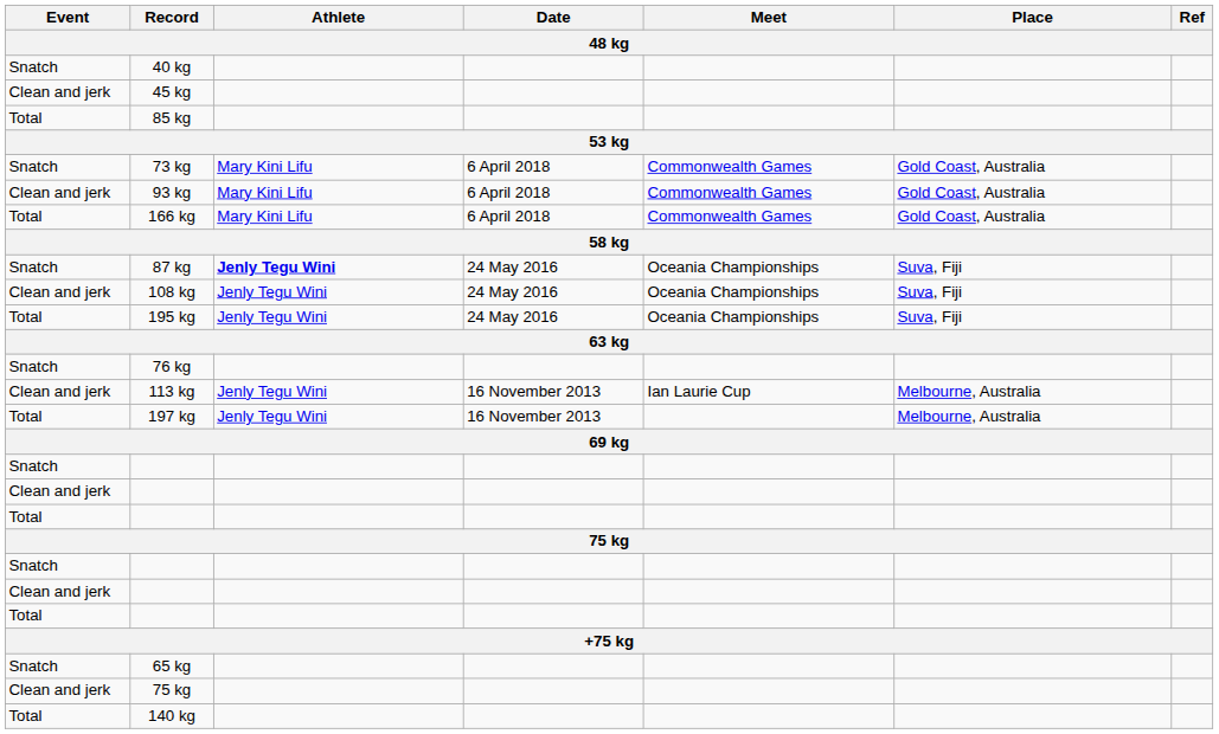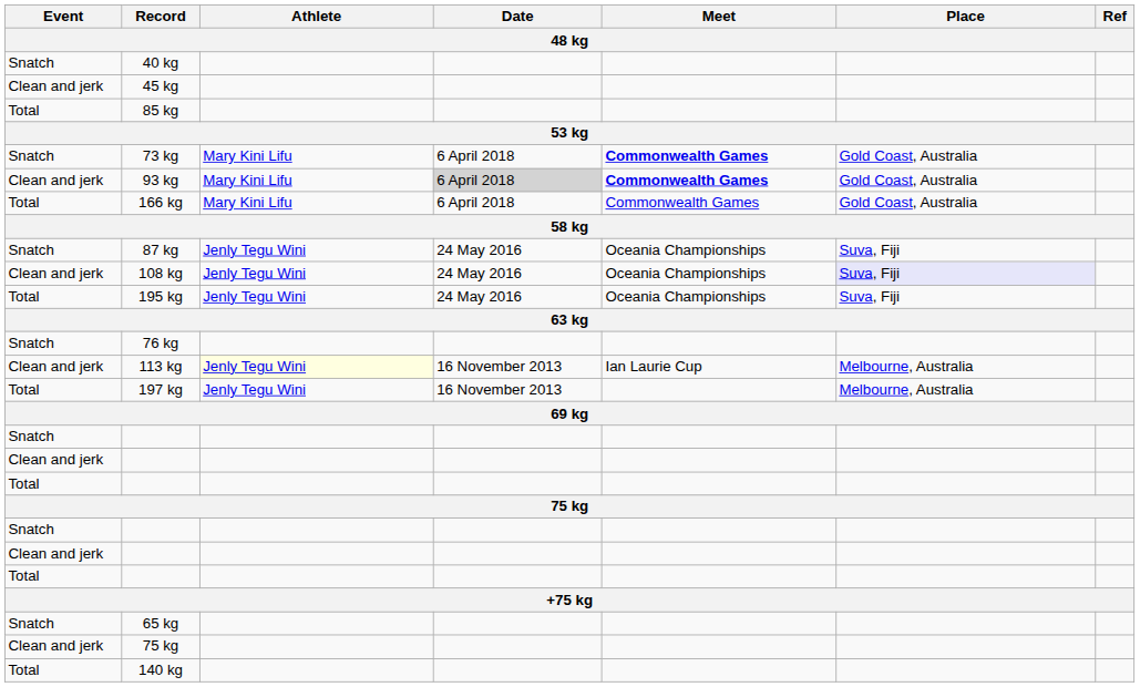73 kg | Meet: normal -> bold
93 kg | Date: no background -> lightgrey background
93 kg | Meet: normal -> bold
87 kg | Athlete: bold -> normal
108 kg | Place: no background -> lavender background
113 kg | Athlete: no background -> lightyellow background
